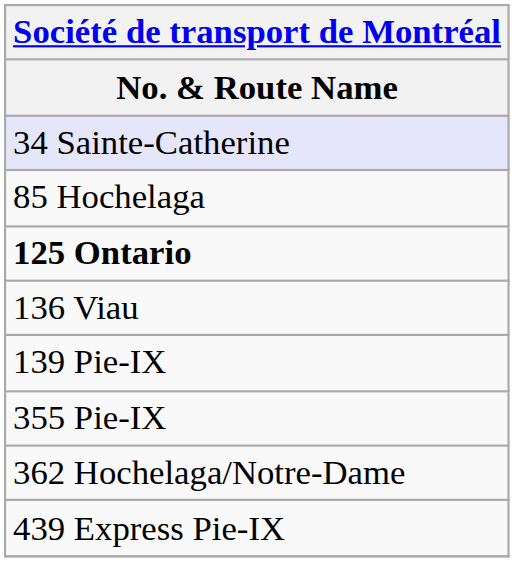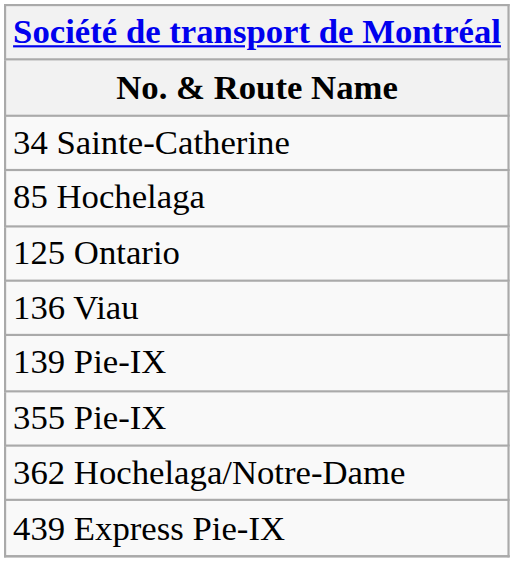row 3 | column 1: lavender background -> no background
row 5 | column 1: bold -> normal
